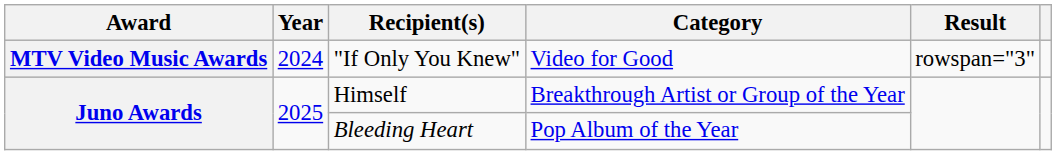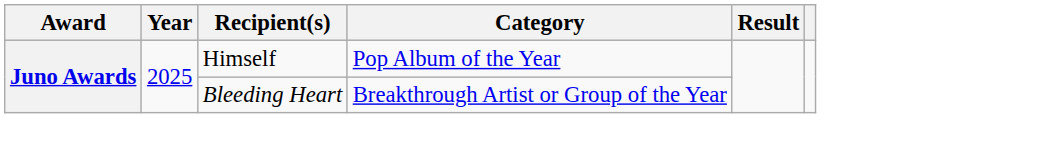- row: MTV Video Music Awards | 2024 | "If Only You Knew" | Video for Good | rowspan="3"
Himself | Category: Breakthrough Artist or Group of the Year -> Pop Album of the Year
Bleeding Heart | Category: Pop Album of the Year -> Breakthrough Artist or Group of the Year
